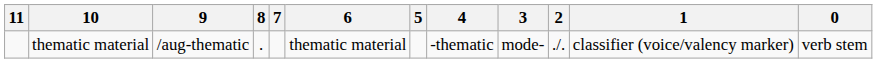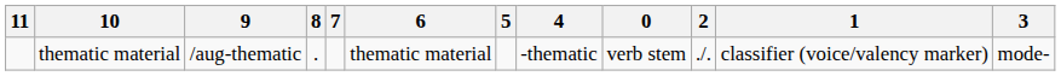columns swapped: 3 <-> 0
